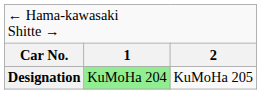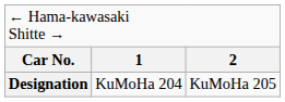Designation | column 2: lightgreen background -> no background
